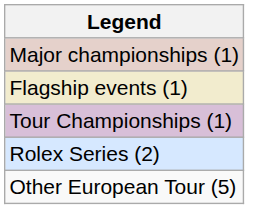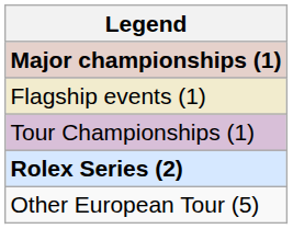row 2 | column 1: normal -> bold
row 5 | column 1: normal -> bold
